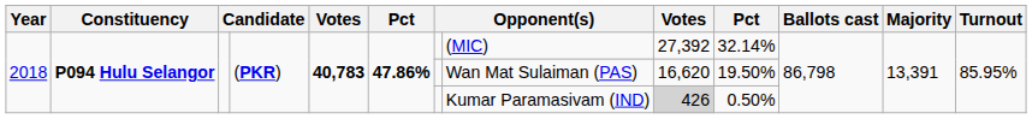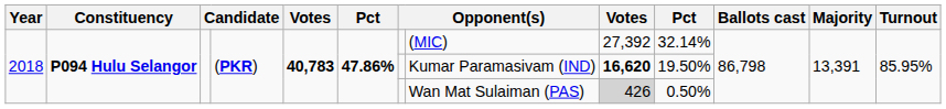row 3 | column 8: Wan Mat Sulaiman (PAS) -> Kumar Paramasivam (IND)
row 3 | column 9: normal -> bold
row 4 | column 8: Kumar Paramasivam (IND) -> Wan Mat Sulaiman (PAS)
